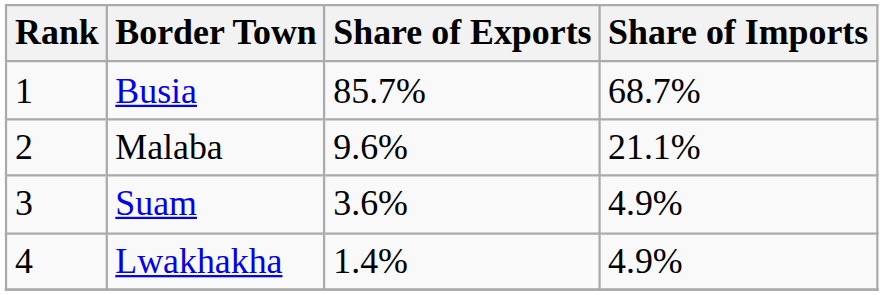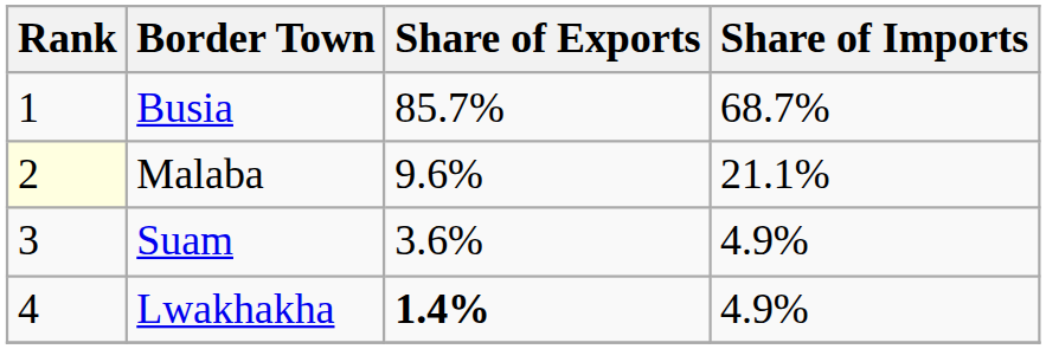Malaba | Rank: no background -> lightyellow background
Lwakhakha | Share of Exports: normal -> bold
